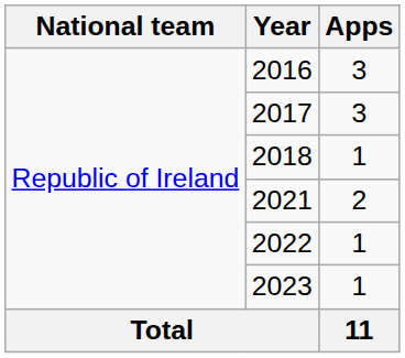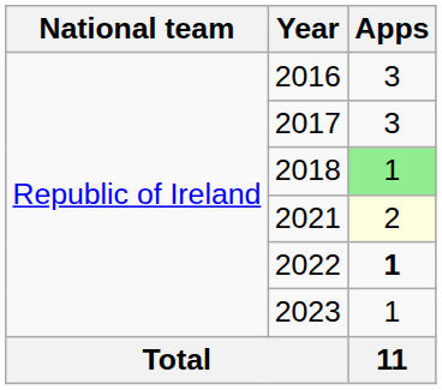2018 | Apps: no background -> lightgreen background
2021 | Apps: no background -> lightyellow background
2022 | Apps: normal -> bold
